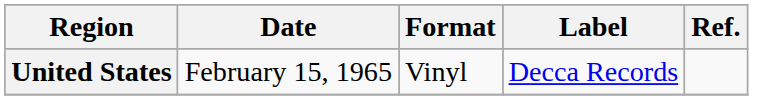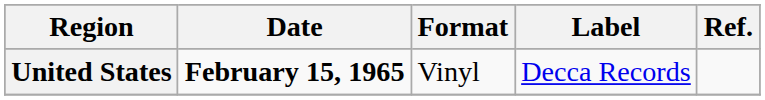United States | Date: normal -> bold
